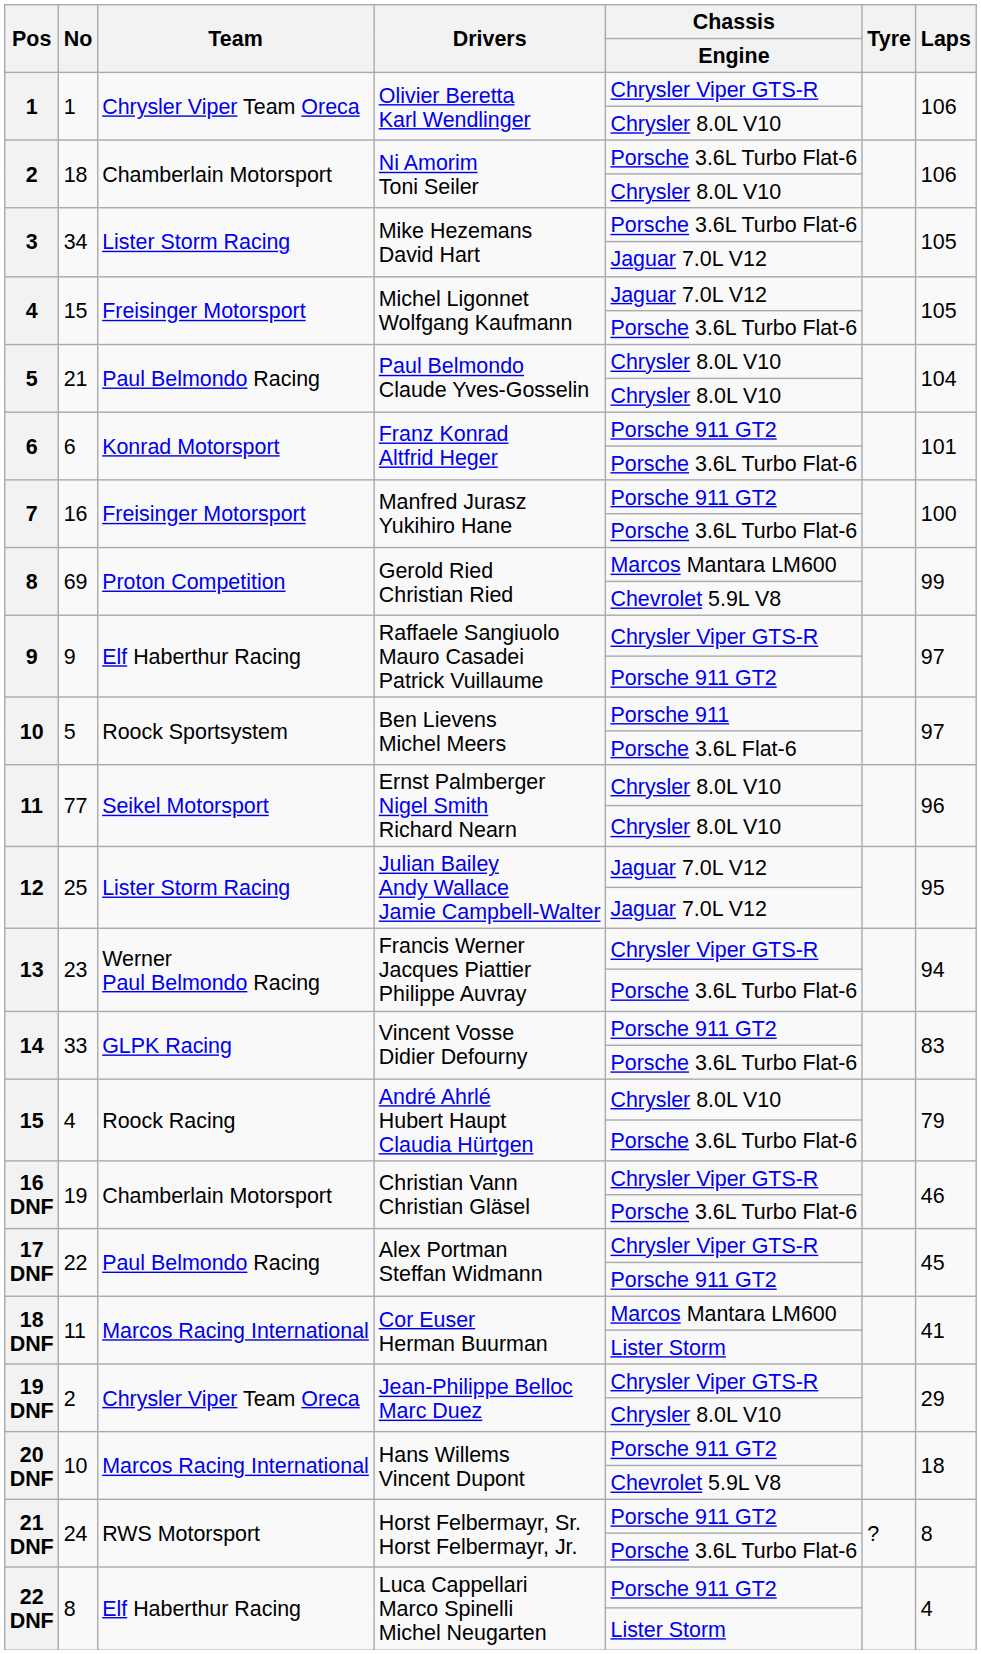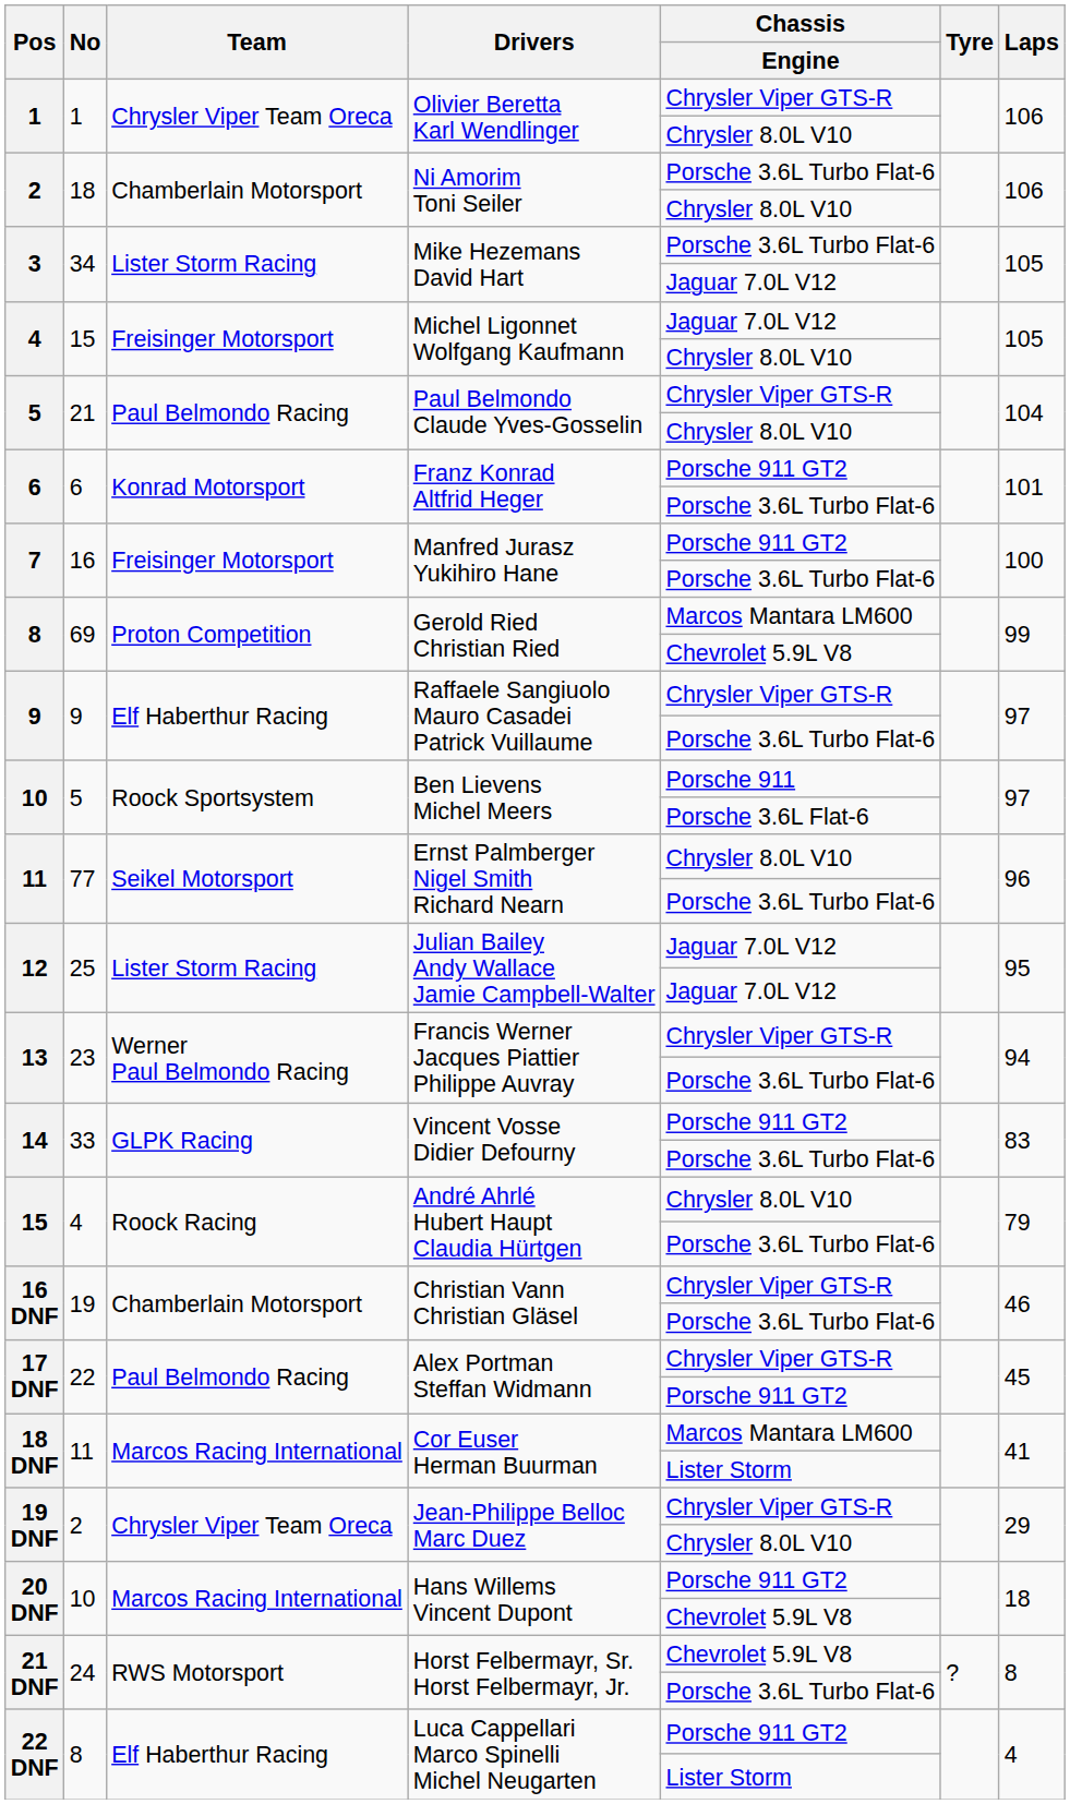row 10 | Chassis / Engine: Porsche 3.6L Turbo Flat-6 -> Chrysler 8.0L V10
row 11 | Chassis / Engine: Chrysler 8.0L V10 -> Chrysler Viper GTS-R
row 20 | Chassis / Engine: Porsche 911 GT2 -> Porsche 3.6L Turbo Flat-6
row 24 | Chassis / Engine: Chrysler 8.0L V10 -> Porsche 3.6L Turbo Flat-6
row 43 | Chassis / Engine: Porsche 911 GT2 -> Chevrolet 5.9L V8
